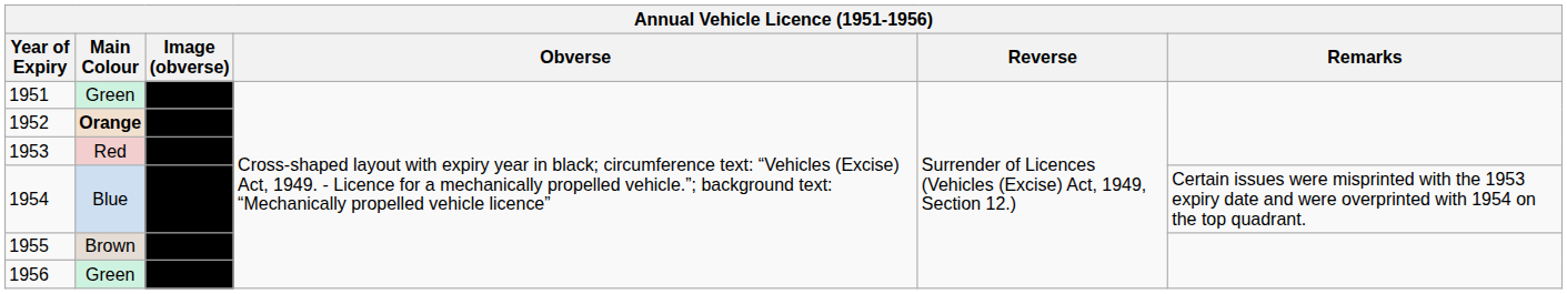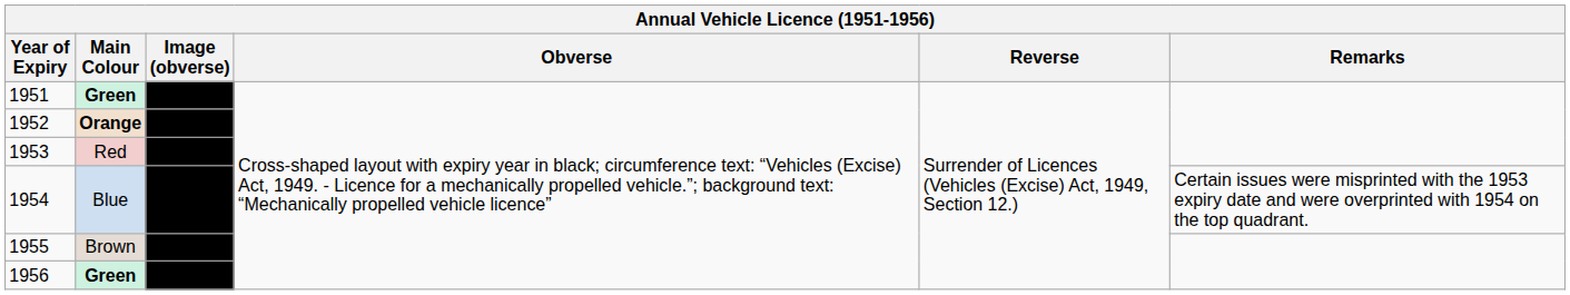1951 | Main Colour: normal -> bold
1956 | Main Colour: normal -> bold
